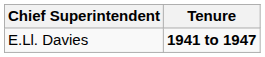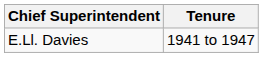E.Ll. Davies | Tenure: bold -> normal
